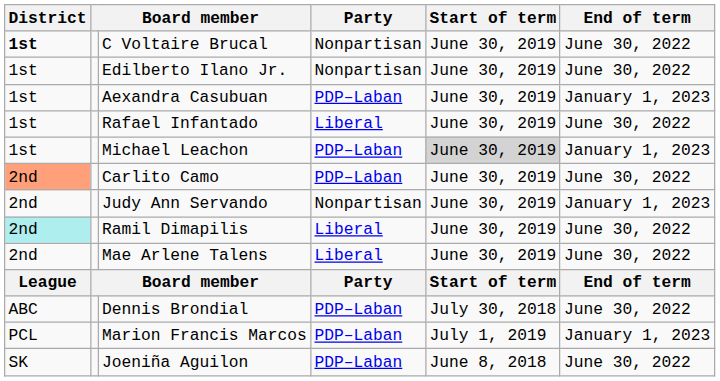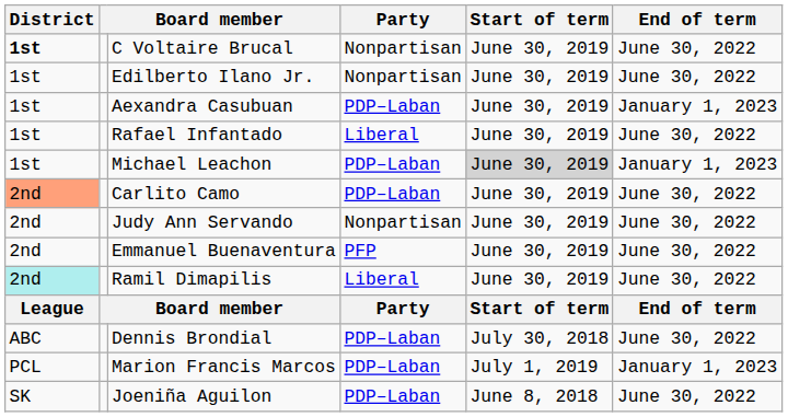Judy Ann Servando | End of term: January 1, 2023 -> June 30, 2022
+ row: 2nd | Emmanuel Buenaventura | PFP | June 30, 2019 | June 30, 2022
- row: 2nd | Mae Arlene Talens | Liberal | June 30, 2019 | June 30, 2022
